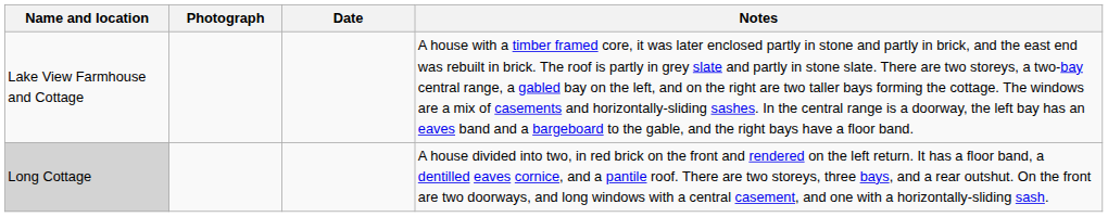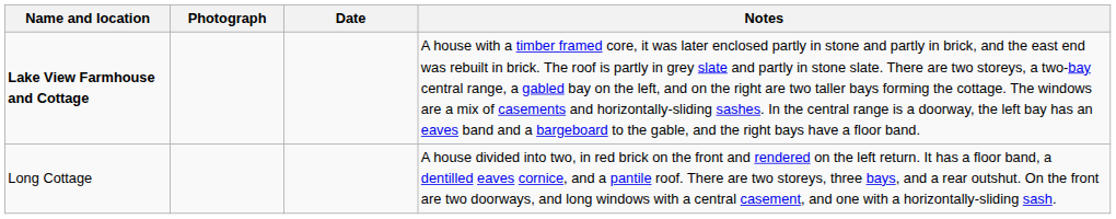Lake View Farmhouse and Cottage | Name and location: normal -> bold
Long Cottage | Name and location: lightgrey background -> no background
